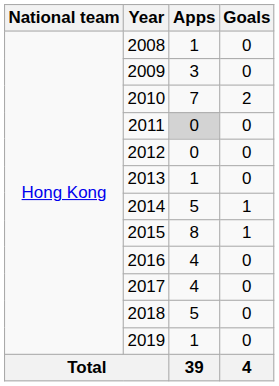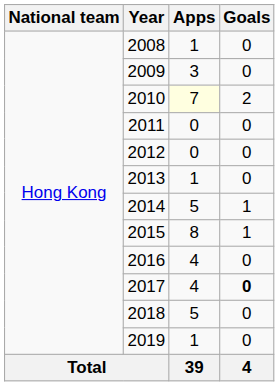2010 | Apps: no background -> lightyellow background
2011 | Apps: lightgrey background -> no background
2017 | Goals: normal -> bold
